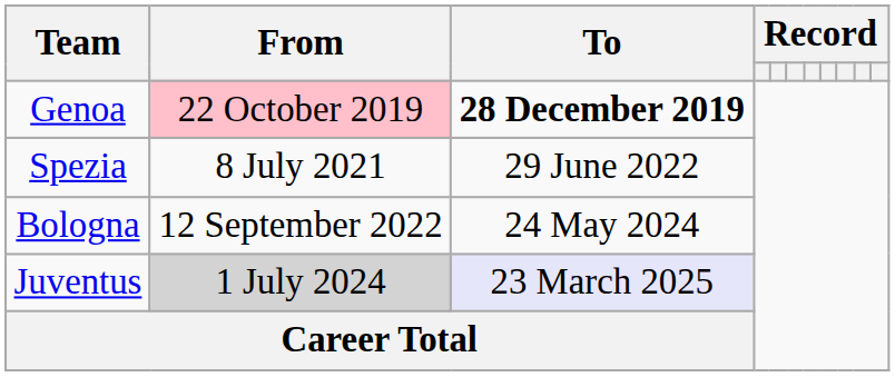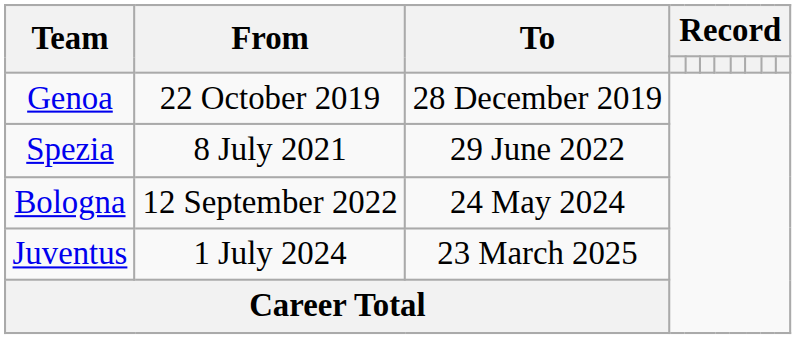Genoa | From: pink background -> no background
Genoa | To: bold -> normal
Juventus | From: lightgrey background -> no background
Juventus | To: lavender background -> no background
